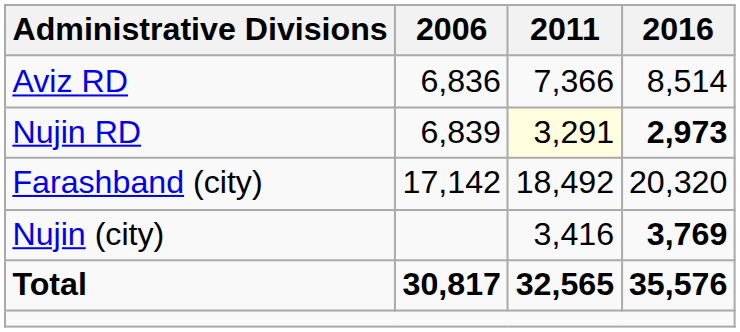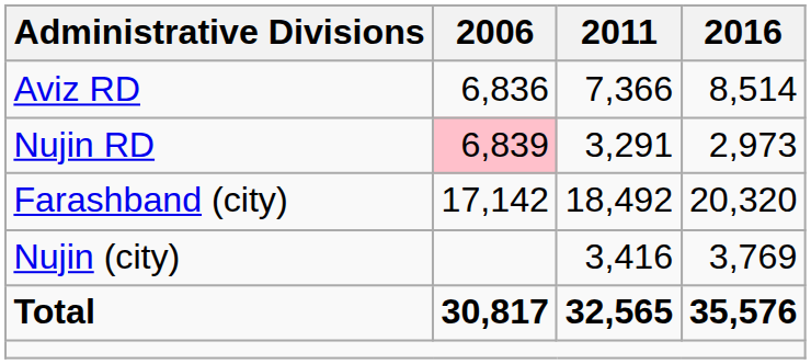Nujin RD | 2006: no background -> pink background
Nujin RD | 2011: lightyellow background -> no background
Nujin RD | 2016: bold -> normal
Nujin (city) | 2016: bold -> normal
